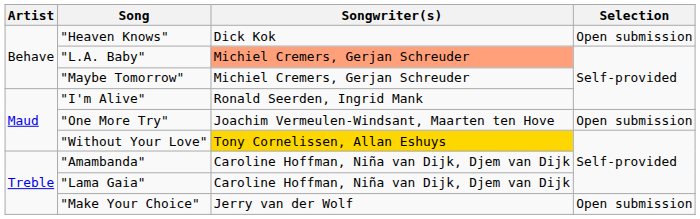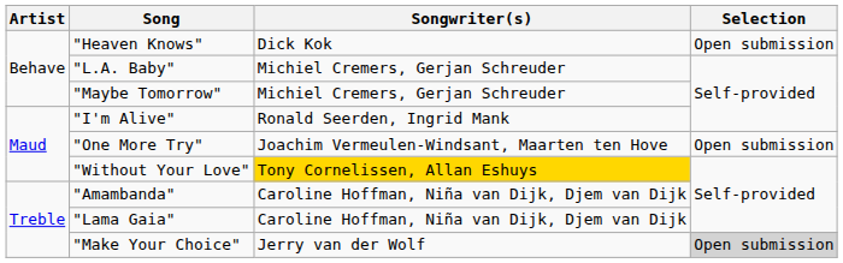"L.A. Baby" | Songwriter(s): lightsalmon background -> no background
"Make Your Choice" | Selection: no background -> lightgrey background
